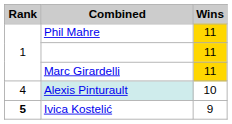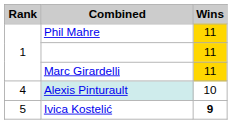Ivica Kostelić | Rank: bold -> normal
Ivica Kostelić | Wins: normal -> bold
